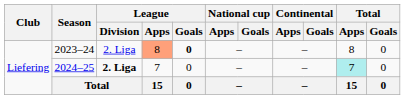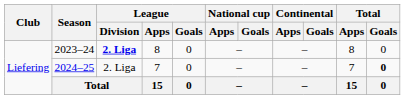2023–24 | League / Division: normal -> bold
2023–24 | League / Apps: lightsalmon background -> no background
2023–24 | League / Goals: bold -> normal
2024–25 | League / Division: bold -> normal
2024–25 | Total / Apps: paleturquoise background -> no background
2024–25 | Total / Goals: normal -> bold
